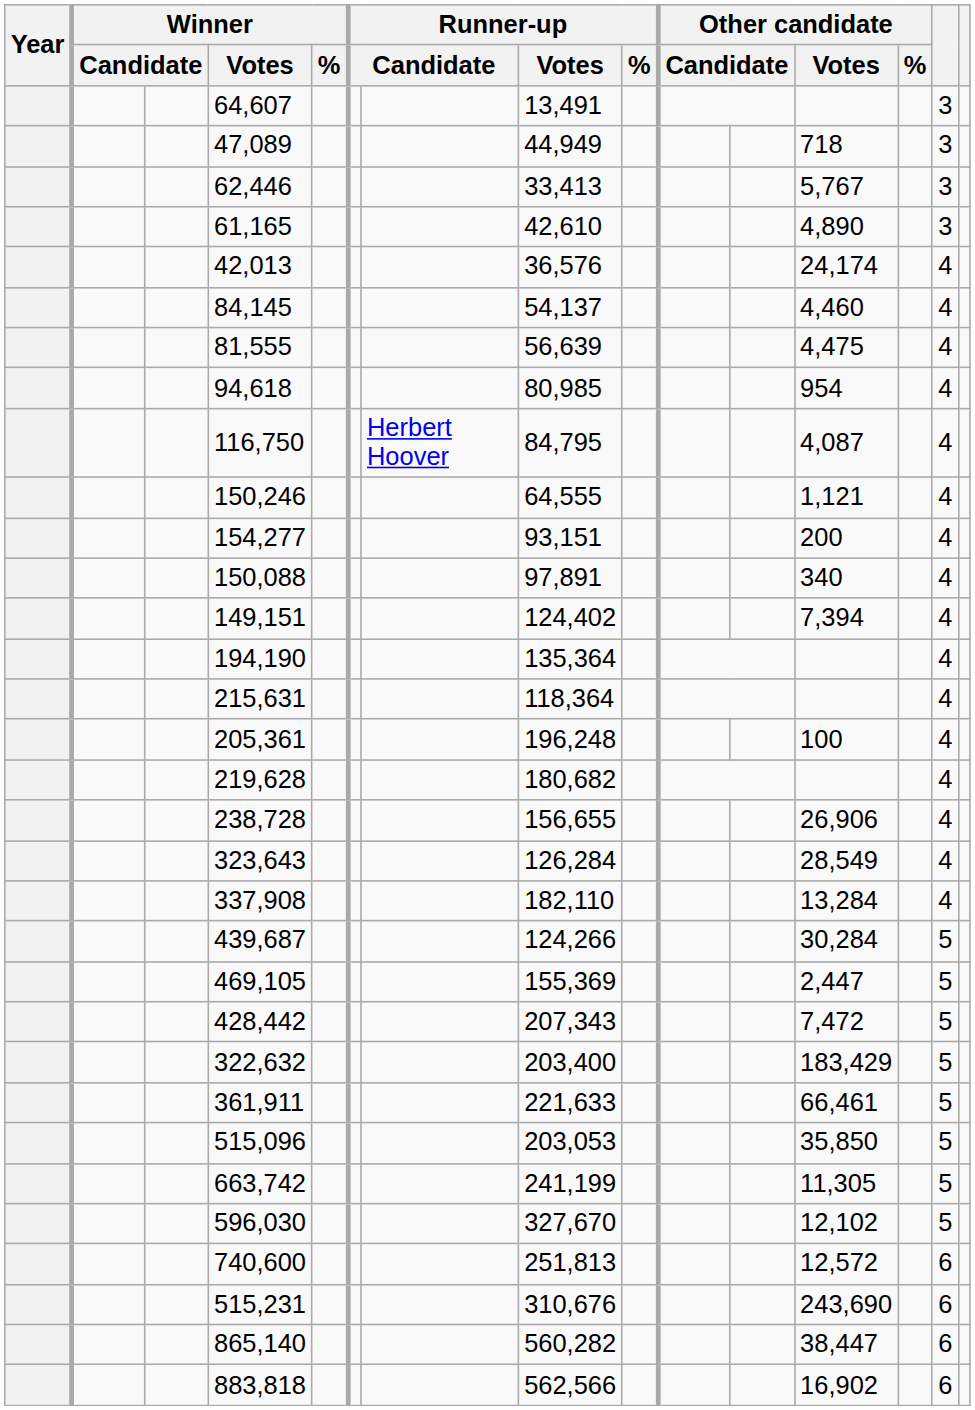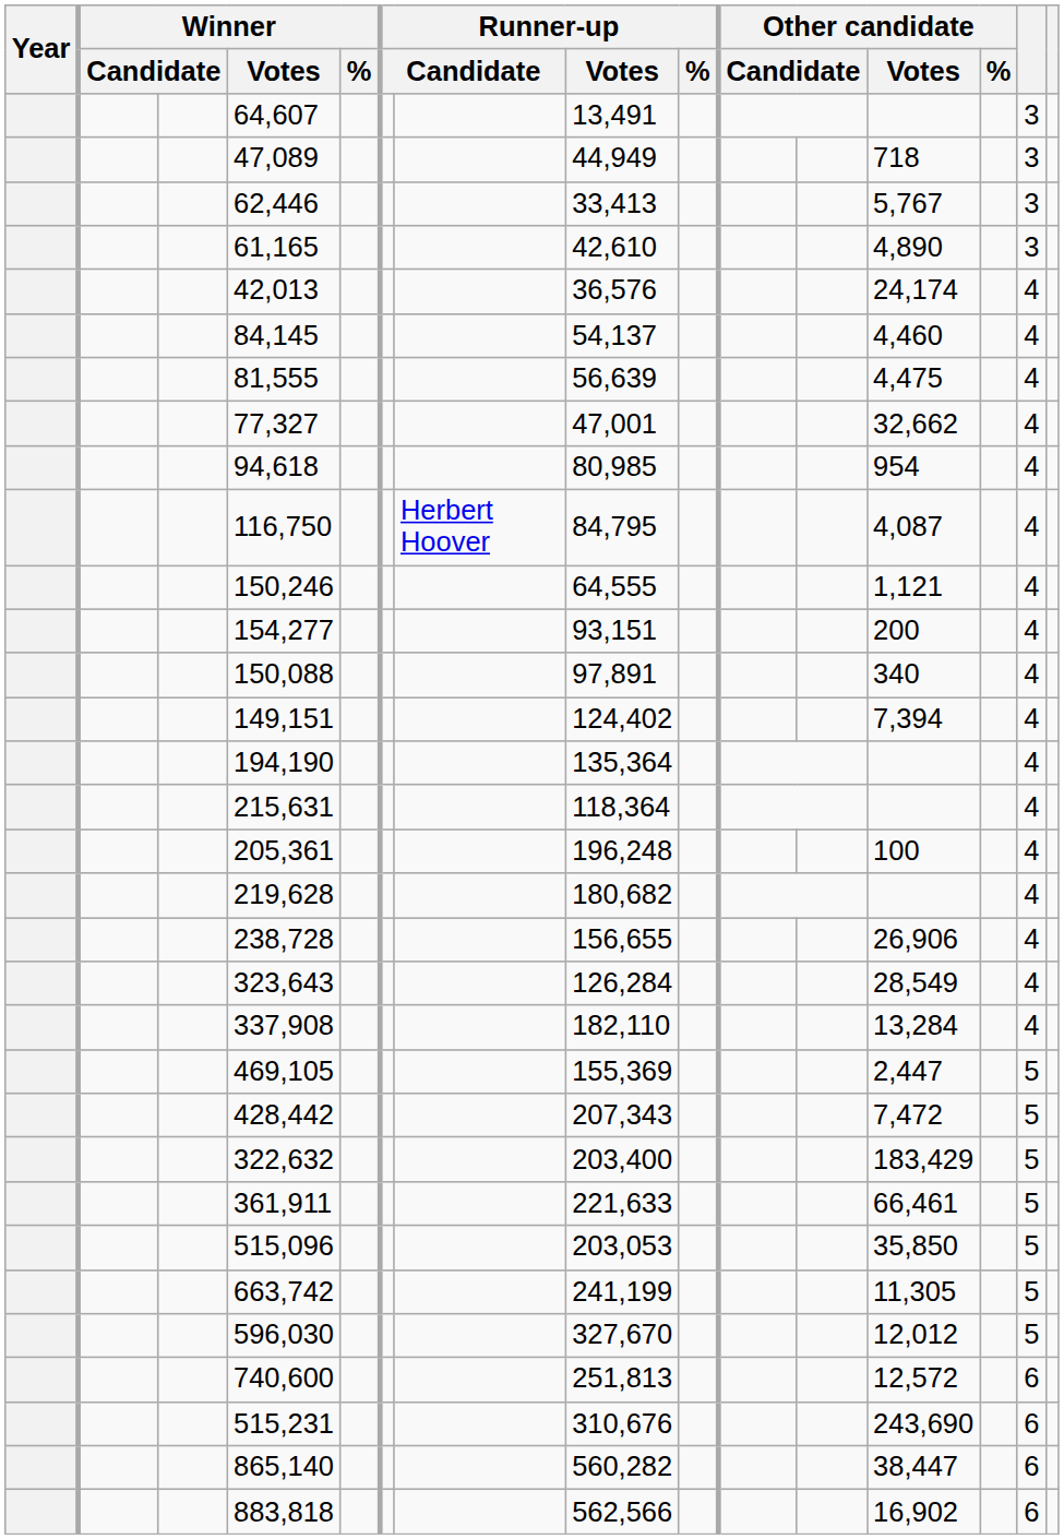+ row: 77,327 | 47,001 | 32,662 | 4
- row: 439,687 | 124,266 | 30,284 | 5
596,030 | Other candidate / Votes: 12,102 -> 12,012
